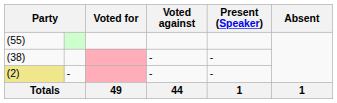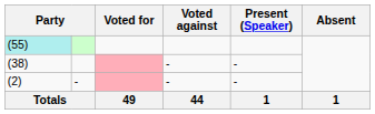(55) | column 1: no background -> paleturquoise background
(2) | column 1: khaki background -> no background
